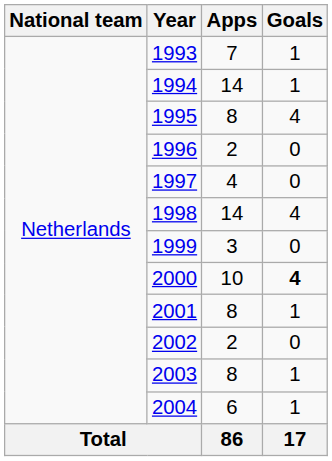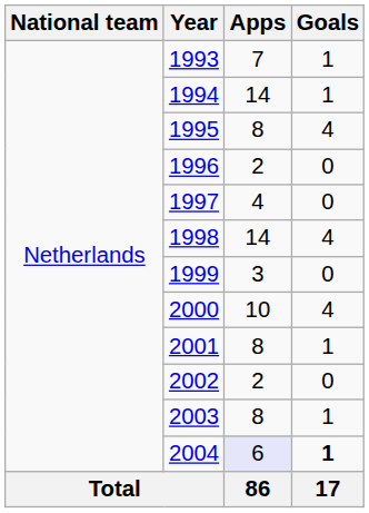2000 | Goals: bold -> normal
2004 | Apps: no background -> lavender background
2004 | Goals: normal -> bold
